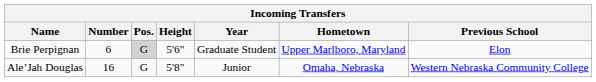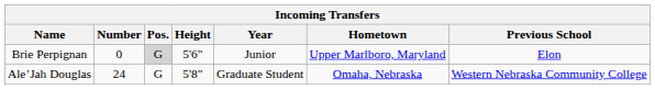Brie Perpignan | Number: 6 -> 0
Brie Perpignan | Year: Graduate Student -> Junior
Ale’Jah Douglas | Number: 16 -> 24
Ale’Jah Douglas | Year: Junior -> Graduate Student
